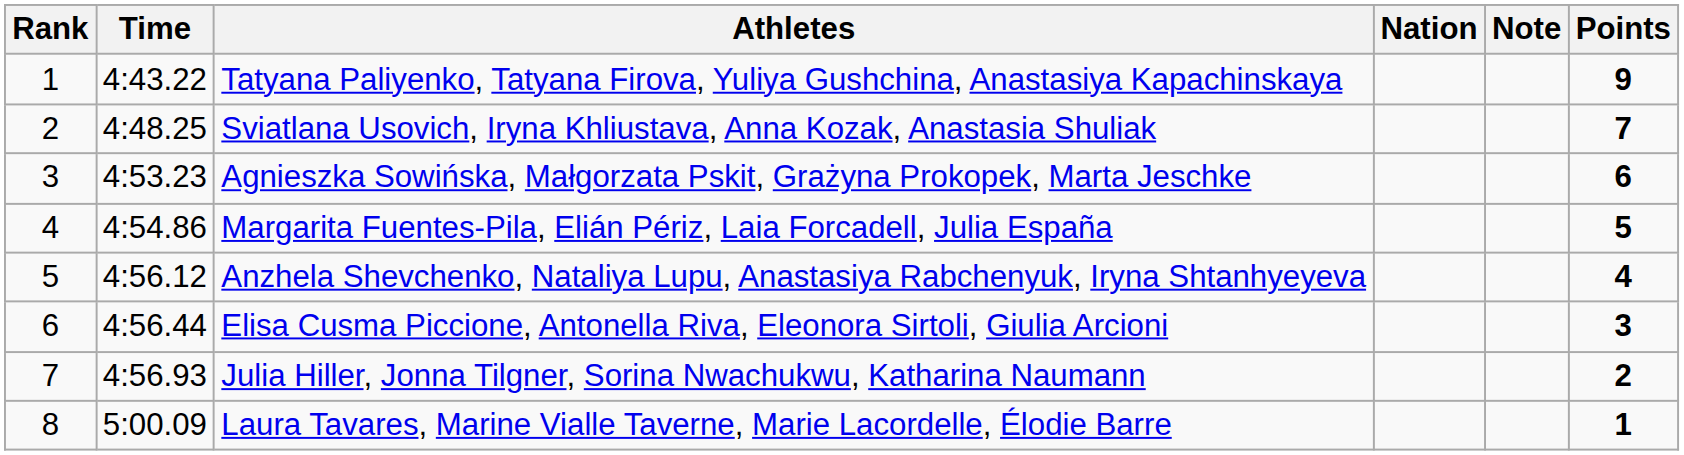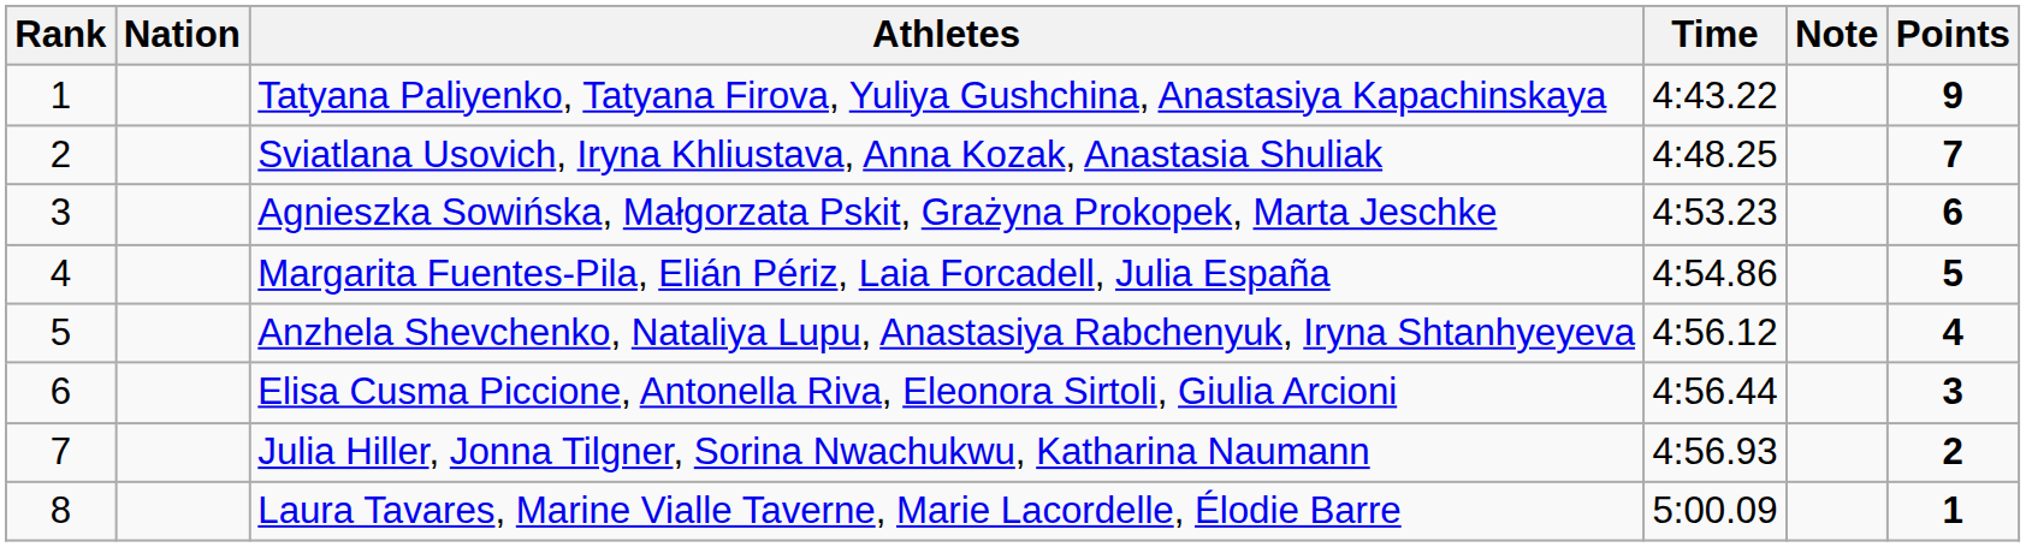columns swapped: Nation <-> Time
